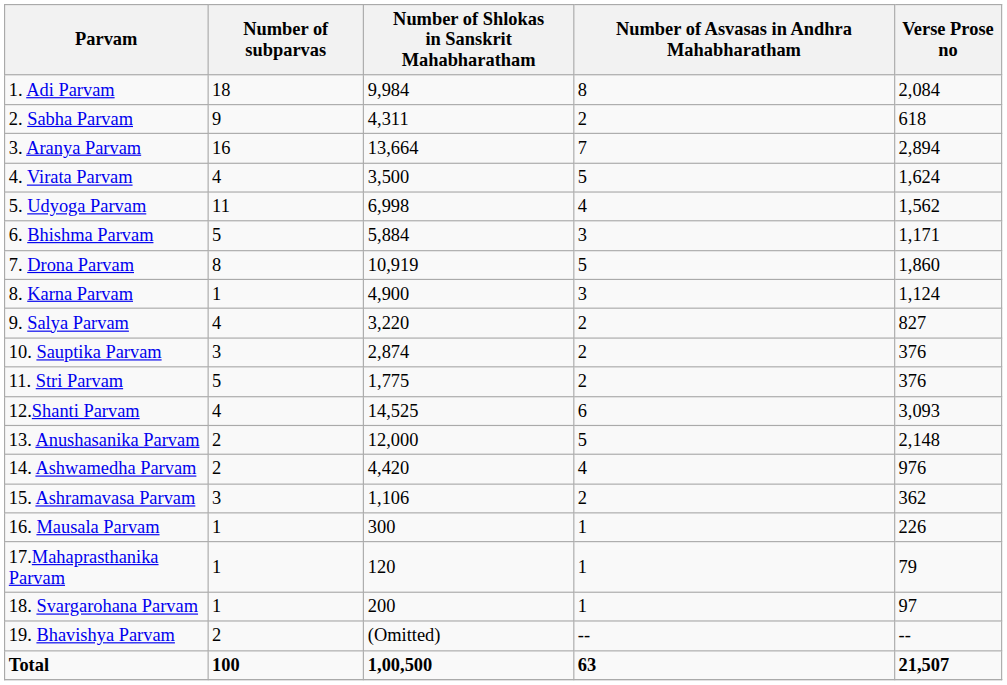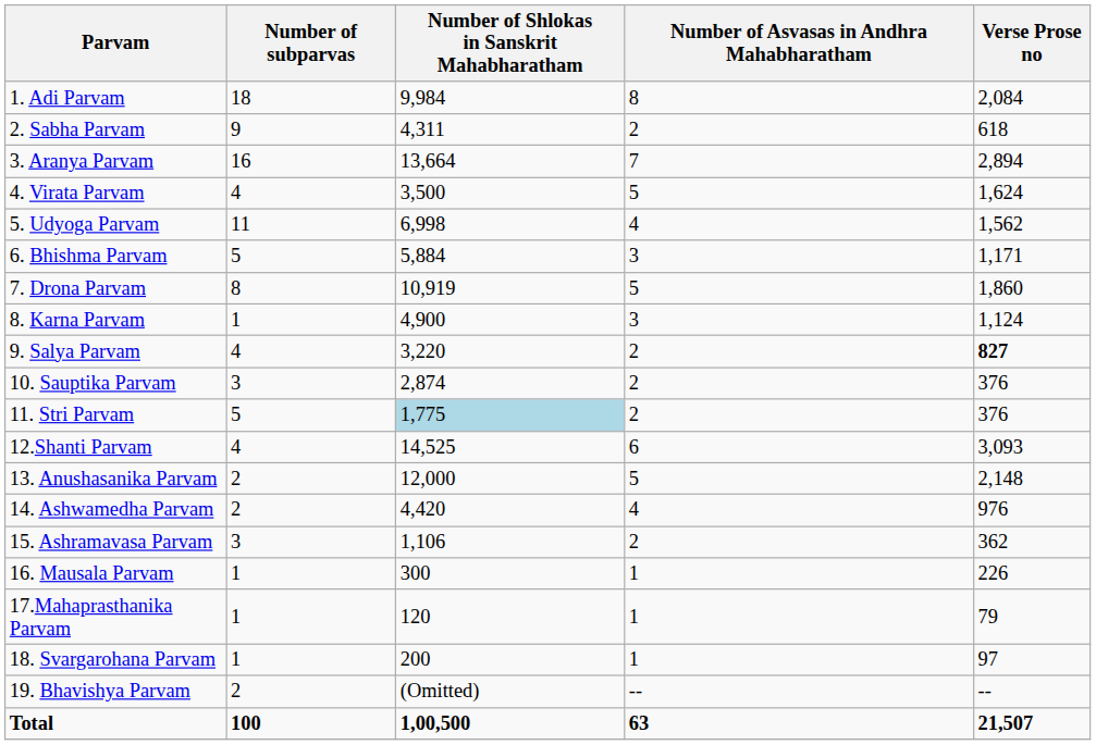9. Salya Parvam | Verse Prose no: normal -> bold
11. Stri Parvam | Number of Shlokas in Sanskrit Mahabharatham: no background -> lightblue background
